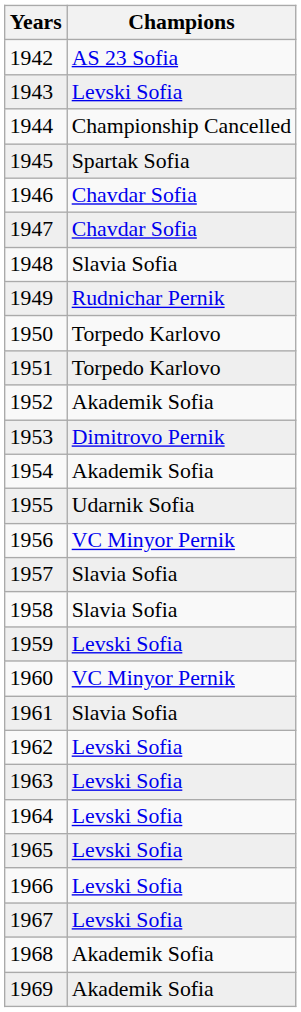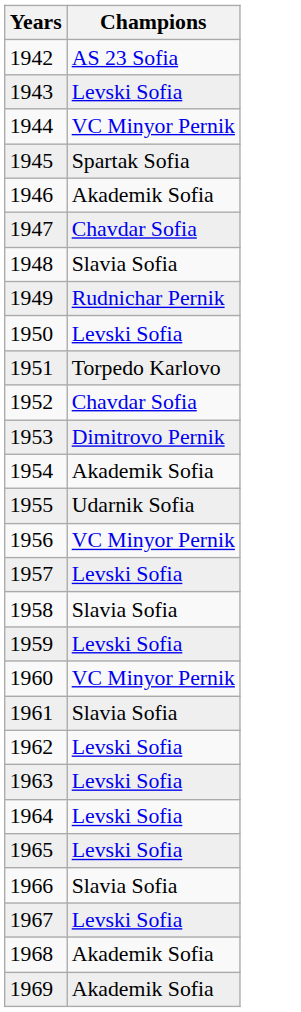1944 | Champions: Championship Cancelled -> VC Minyor Pernik
1946 | Champions: Chavdar Sofia -> Akademik Sofia
1950 | Champions: Torpedo Karlovo -> Levski Sofia
1952 | Champions: Akademik Sofia -> Chavdar Sofia
1957 | Champions: Slavia Sofia -> Levski Sofia
1966 | Champions: Levski Sofia -> Slavia Sofia
